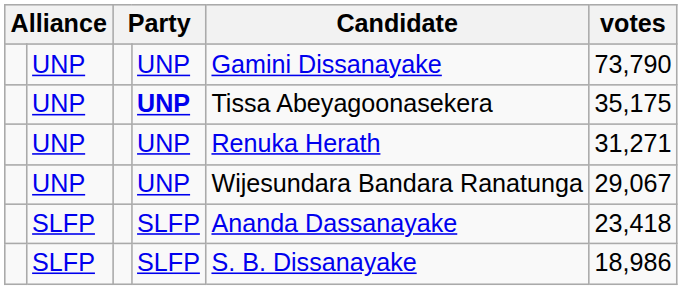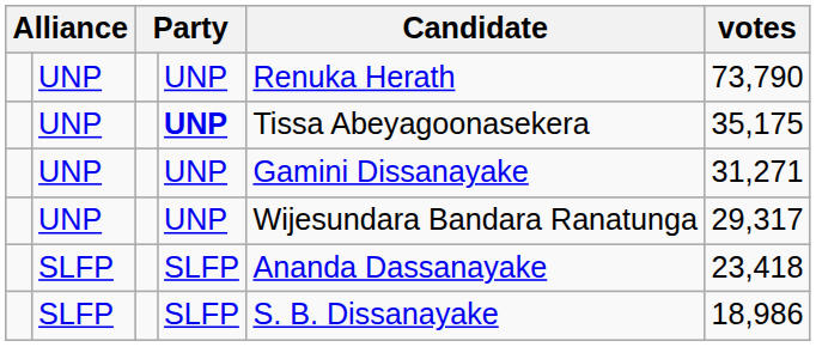row 2 | Candidate: Gamini Dissanayake -> Renuka Herath
row 4 | Candidate: Renuka Herath -> Gamini Dissanayake
row 5 | votes: 29,067 -> 29,317
